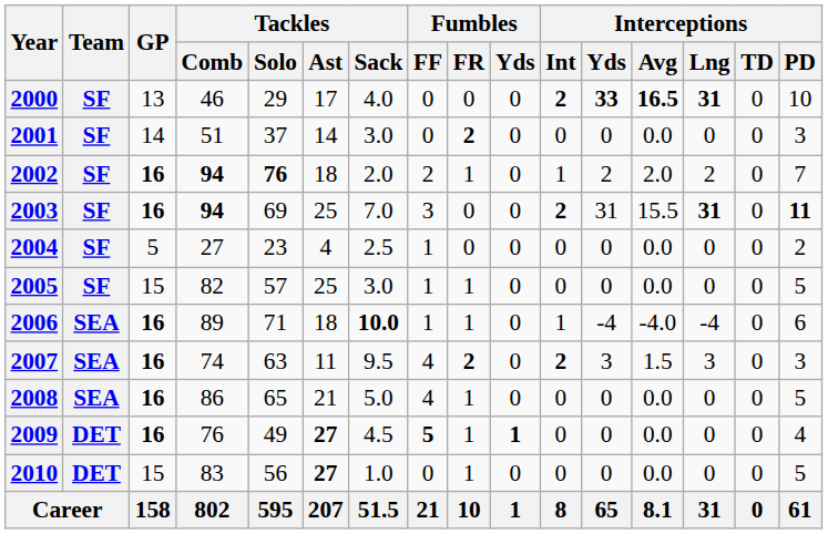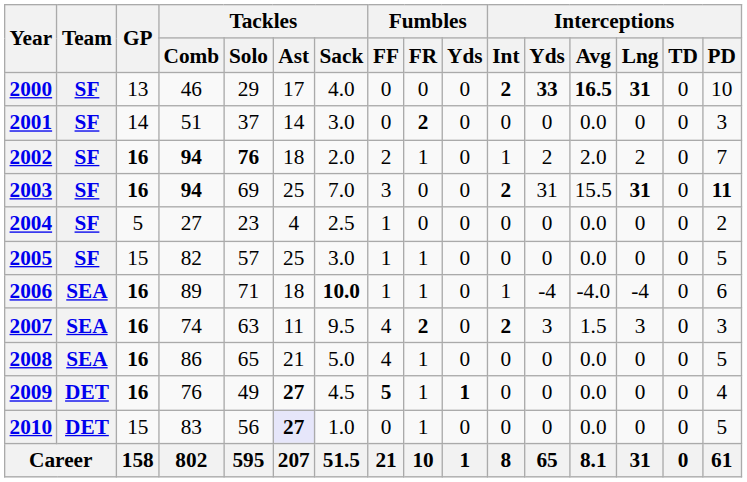2010 | Tackles / Ast: no background -> lavender background
